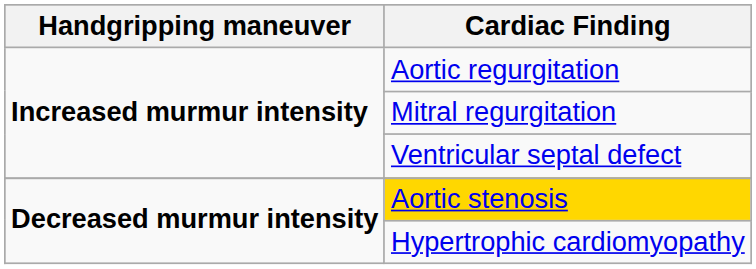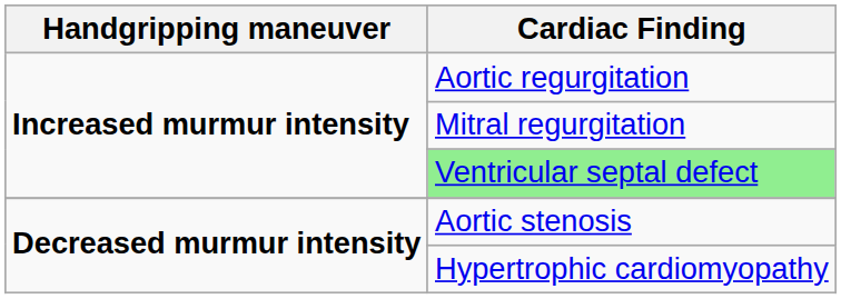Ventricular septal defect | Cardiac Finding: no background -> lightgreen background
Aortic stenosis | Cardiac Finding: gold background -> no background
